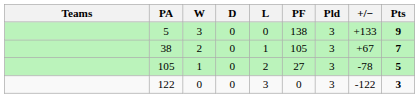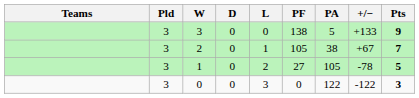columns swapped: Pld <-> PA
